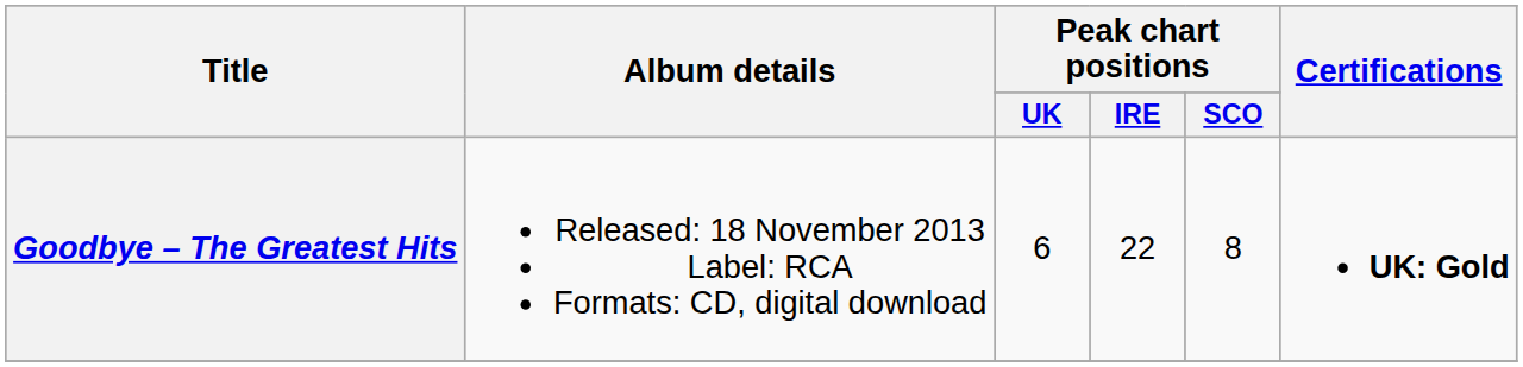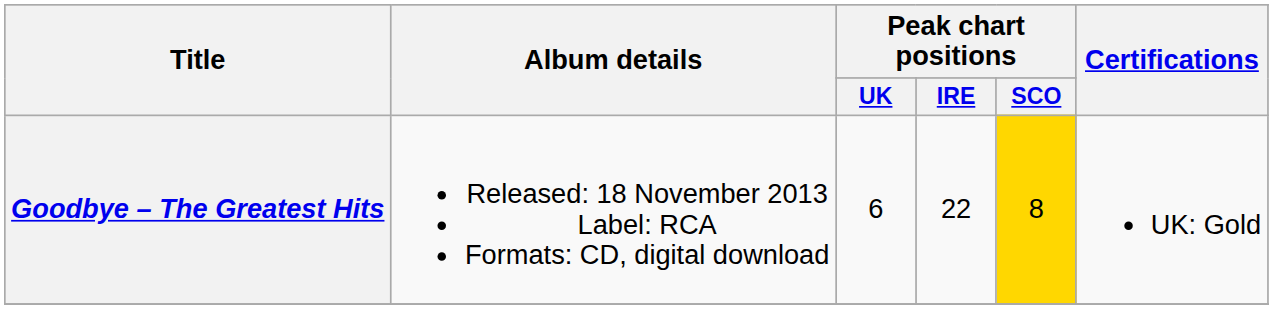Goodbye – The Greatest Hits | Peak chart positions / SCO: no background -> gold background
Goodbye – The Greatest Hits | Certifications: bold -> normal
